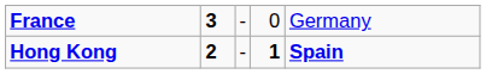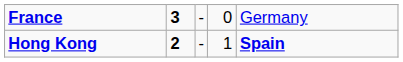Hong Kong | column 4: bold -> normal
